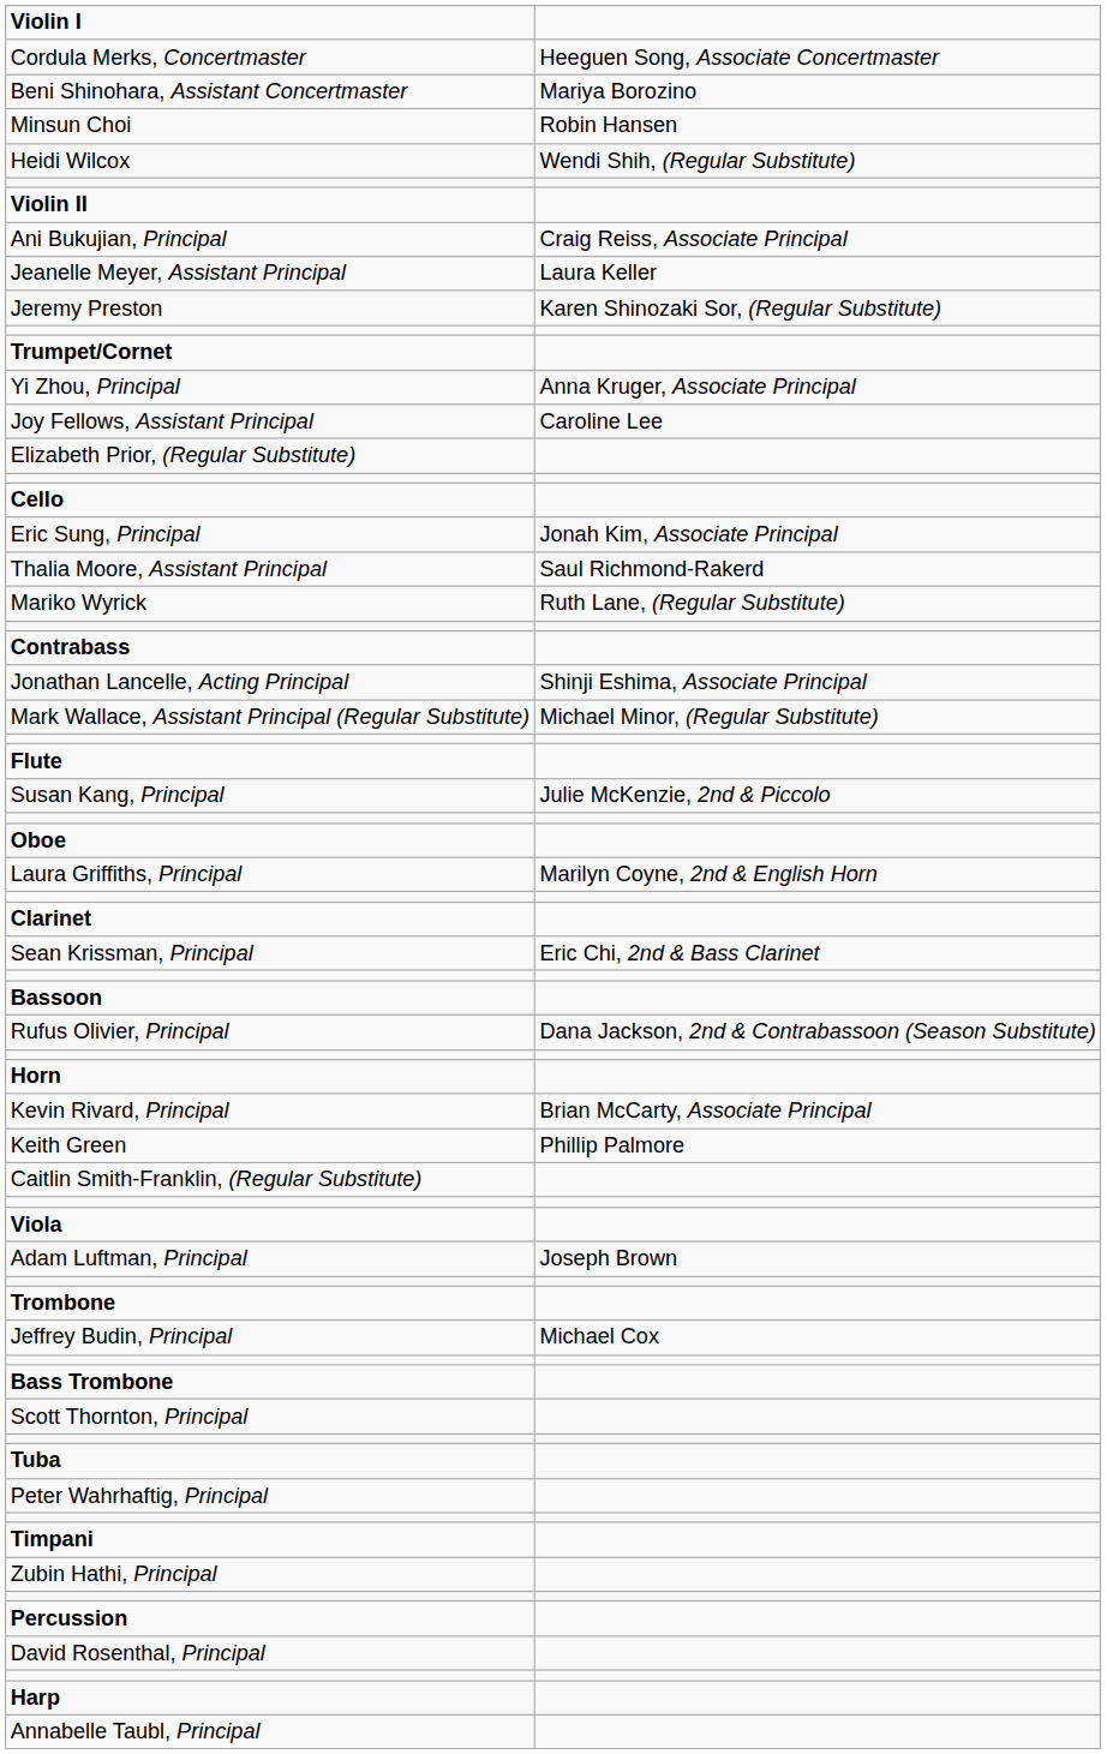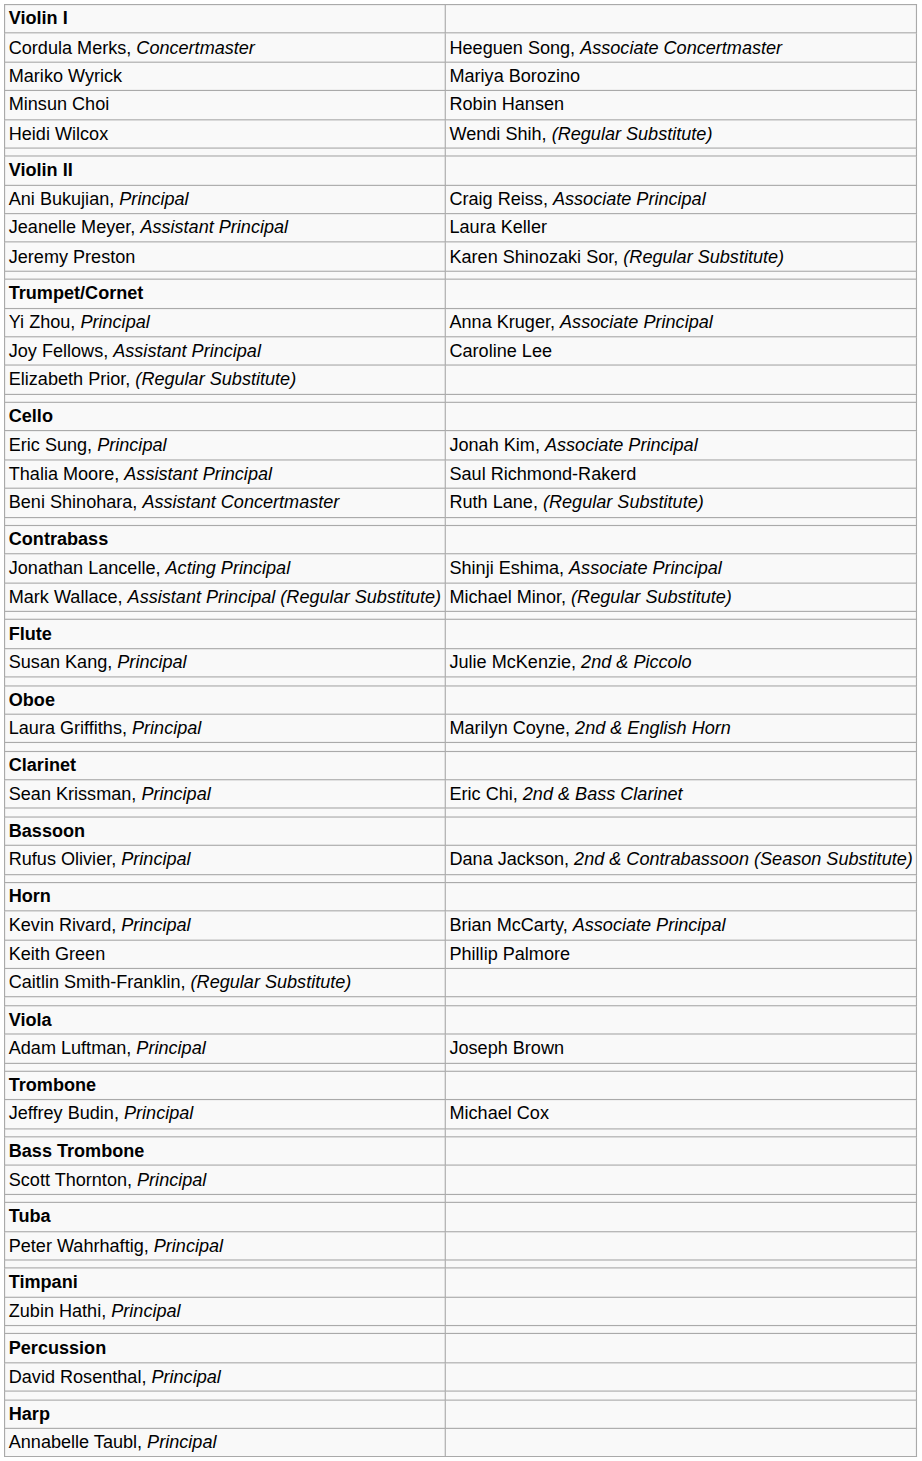row 3 | Violin I: Beni Shinohara, Assistant Concertmaster -> Mariko Wyrick
row 20 | Violin I: Mariko Wyrick -> Beni Shinohara, Assistant Concertmaster
